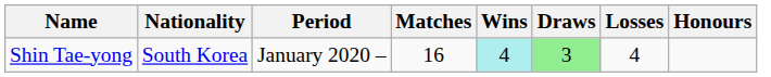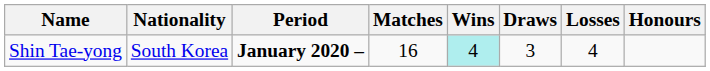Shin Tae-yong | Period: normal -> bold
Shin Tae-yong | Draws: lightgreen background -> no background
